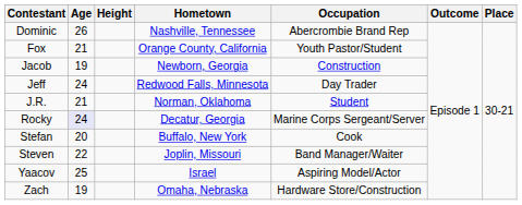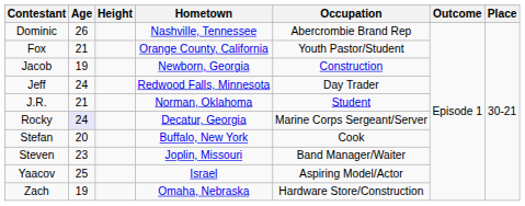Steven | Age: 22 -> 23
